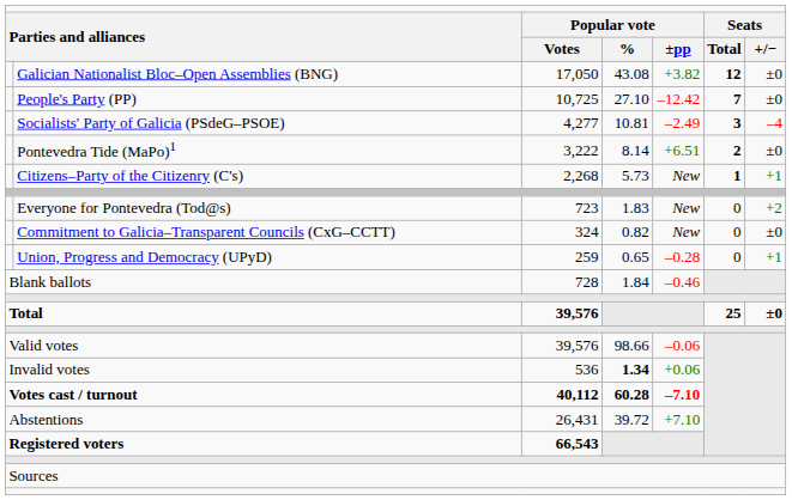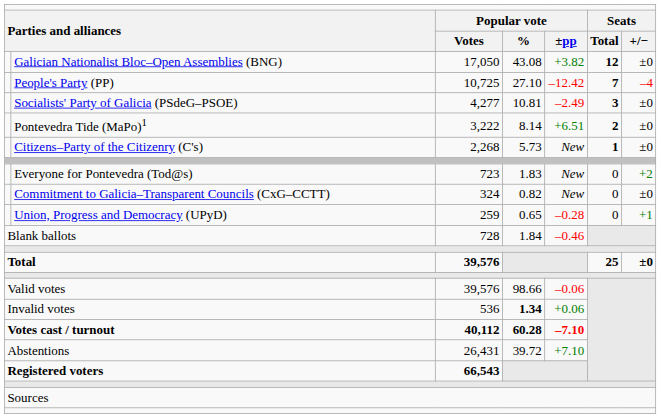People's Party (PP) | column 7: ±0 -> –4
Socialists' Party of Galicia (PSdeG–PSOE) | column 7: –4 -> ±0
Citizens–Party of the Citizenry (C's) | column 7: +1 -> ±0
